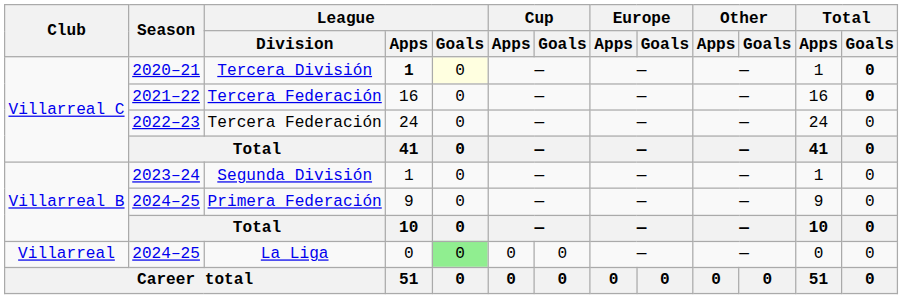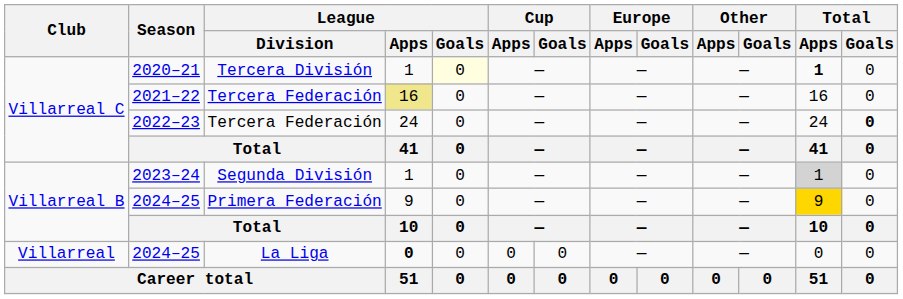2020–21 | League / Apps: bold -> normal
2020–21 | Total / Apps: normal -> bold
2020–21 | Total / Goals: bold -> normal
2021–22 | League / Apps: no background -> khaki background
2021–22 | Total / Goals: bold -> normal
2022–23 | Total / Goals: normal -> bold
2023–24 | Total / Apps: no background -> lightgrey background
2024–25 / Primera Federación | Total / Apps: no background -> gold background
2024–25 / La Liga | League / Apps: normal -> bold
2024–25 / La Liga | League / Goals: lightgreen background -> no background
